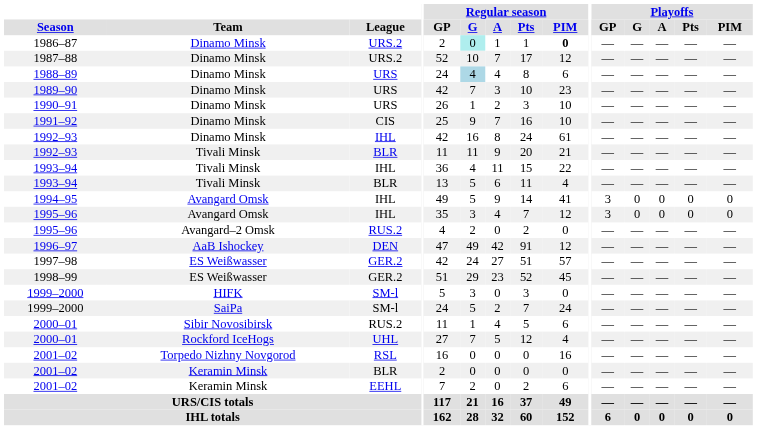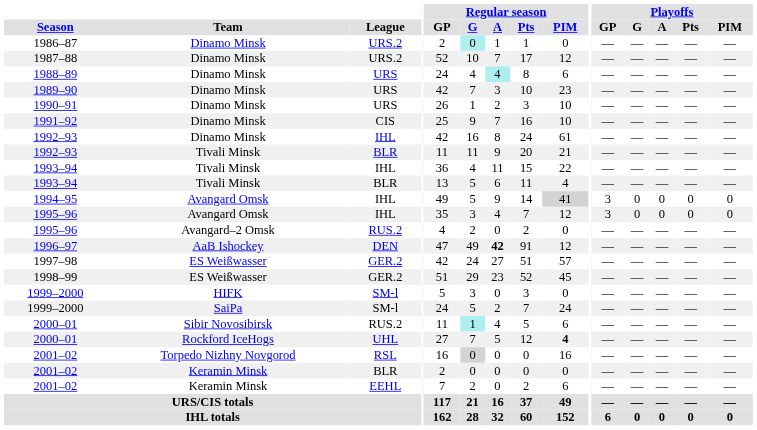1986–87 | Regular season / PIM: bold -> normal
1988–89 | Regular season / G: lightblue background -> no background
1988–89 | Regular season / A: no background -> paleturquoise background
1994–95 | Regular season / PIM: no background -> lightgrey background
1996–97 | Regular season / A: normal -> bold
2000–01 / RUS.2 | Regular season / G: no background -> paleturquoise background
2000–01 / UHL | Regular season / PIM: normal -> bold
2001–02 / RSL | Regular season / G: no background -> lightgrey background
